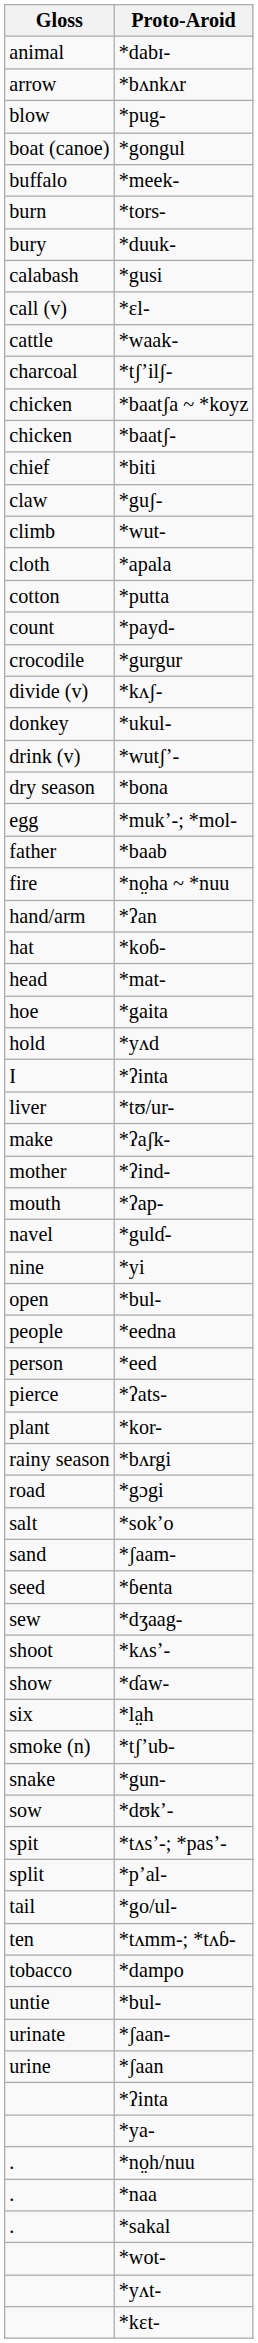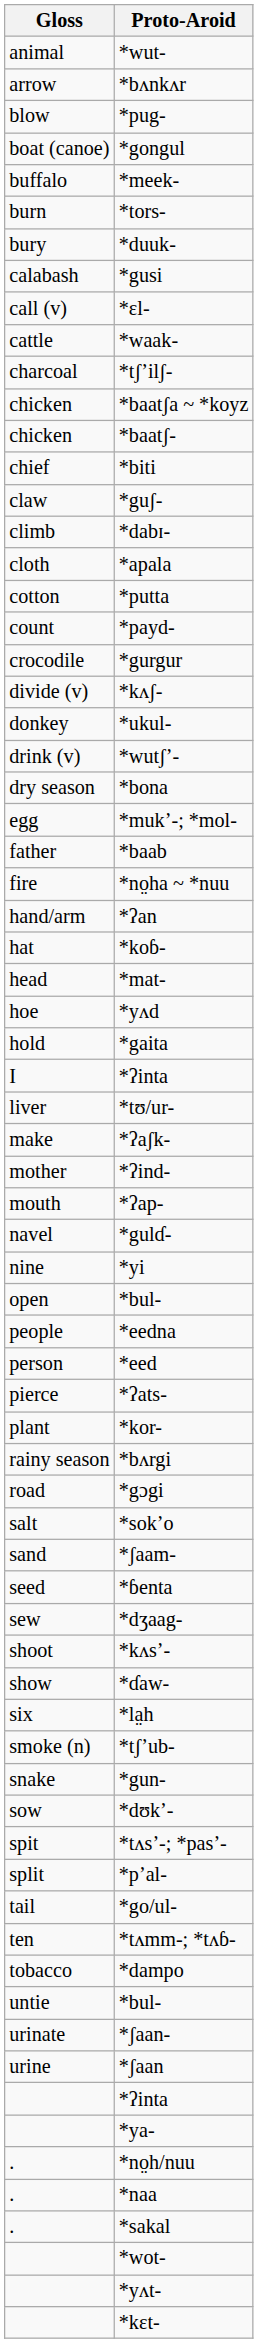row 2 | Proto-Aroid: *dabɪ- -> *wut-
row 17 | Proto-Aroid: *wut- -> *dabɪ-
row 32 | Proto-Aroid: *gaita -> *yʌd
row 33 | Proto-Aroid: *yʌd -> *gaita
